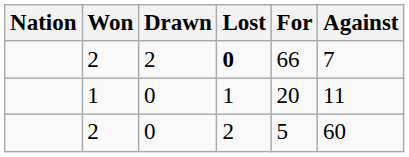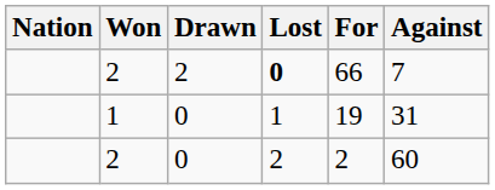row 3 | For: 20 -> 19
row 3 | Against: 11 -> 31
row 4 | For: 5 -> 2
